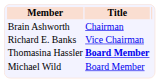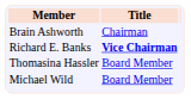Richard E. Banks | Title: normal -> bold
Thomasina Hassler | Title: bold -> normal
